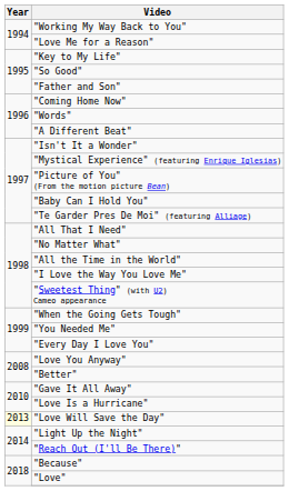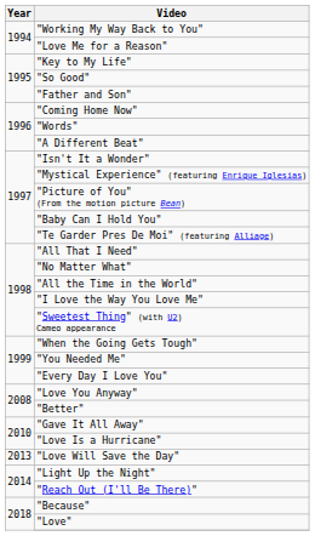"Love Will Save the Day" | Year: lightyellow background -> no background
